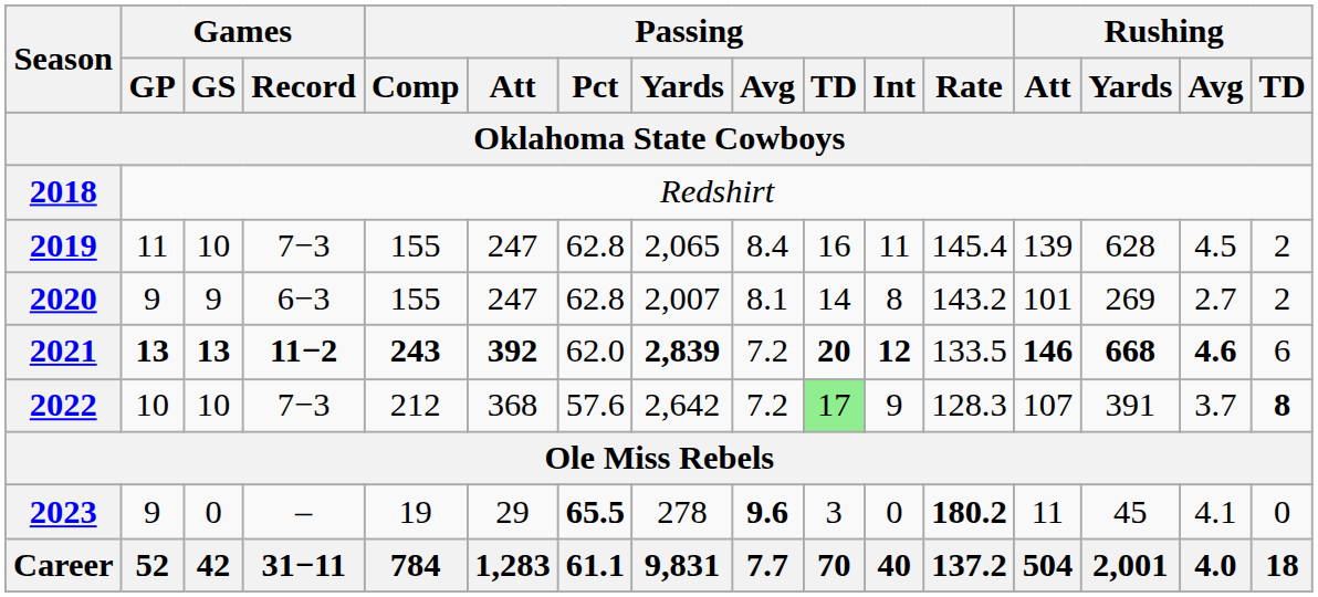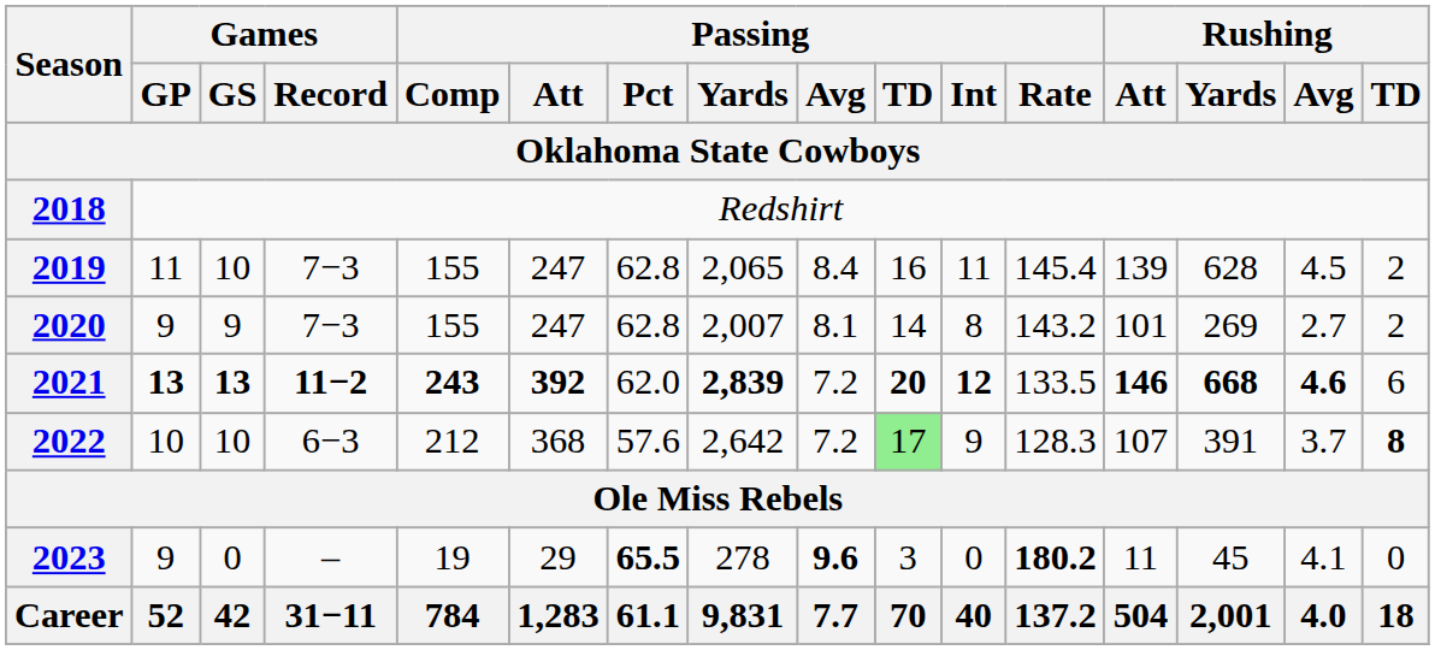2020 | Games / Record / Oklahoma State Cowboys: 6−3 -> 7−3
2022 | Games / Record / Oklahoma State Cowboys: 7−3 -> 6−3
